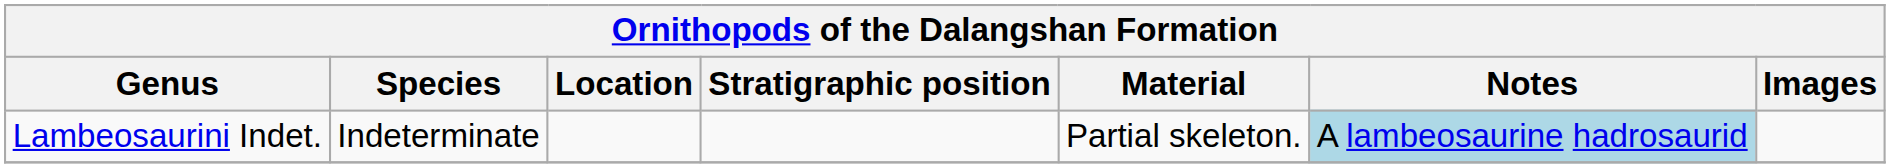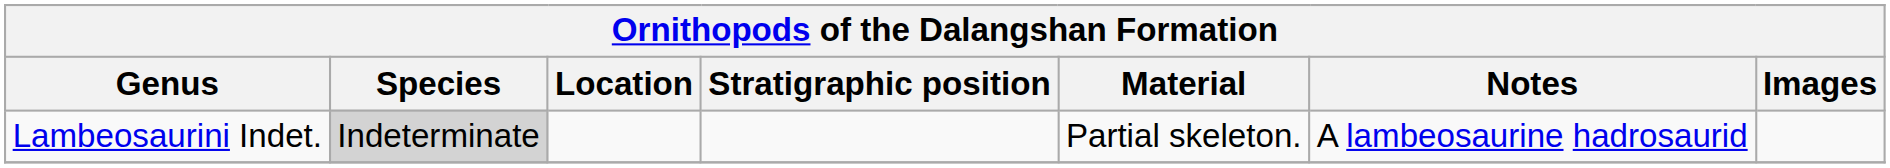Lambeosaurini Indet. | Species: no background -> lightgrey background
Lambeosaurini Indet. | Notes: lightblue background -> no background
